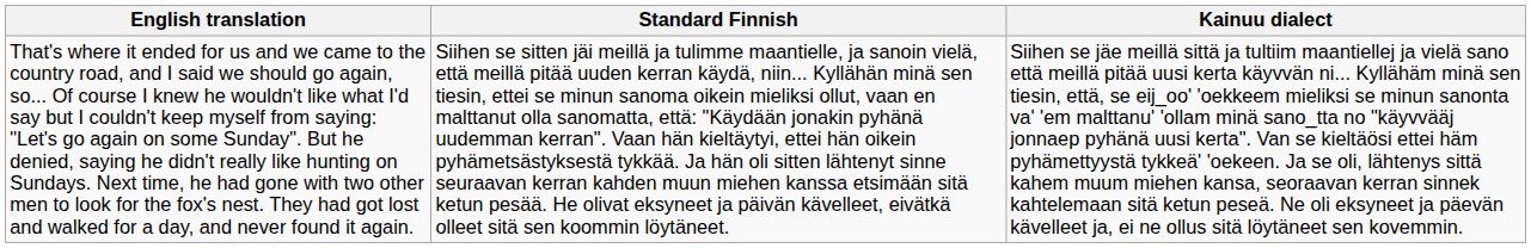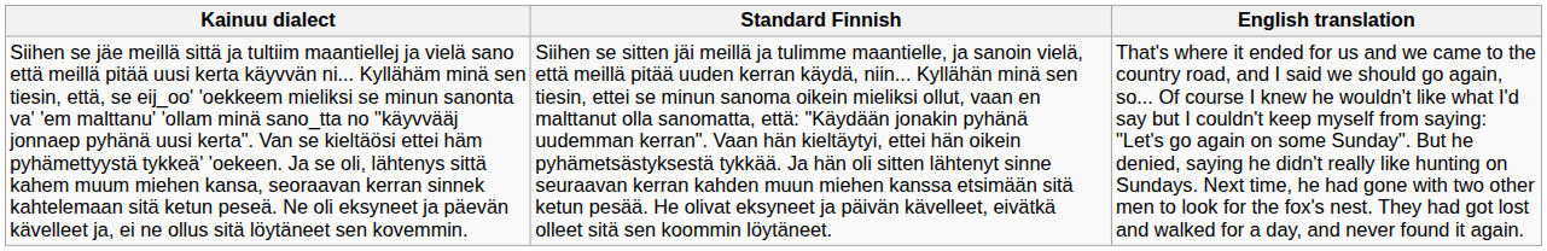columns swapped: Kainuu dialect <-> English translation
